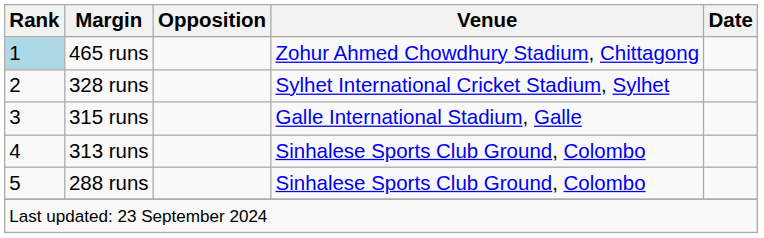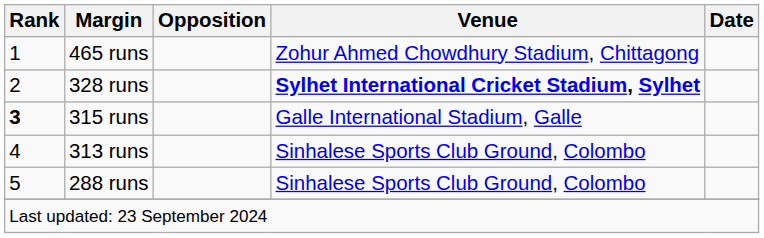465 runs | Rank: lightblue background -> no background
328 runs | Venue: normal -> bold
315 runs | Rank: normal -> bold
